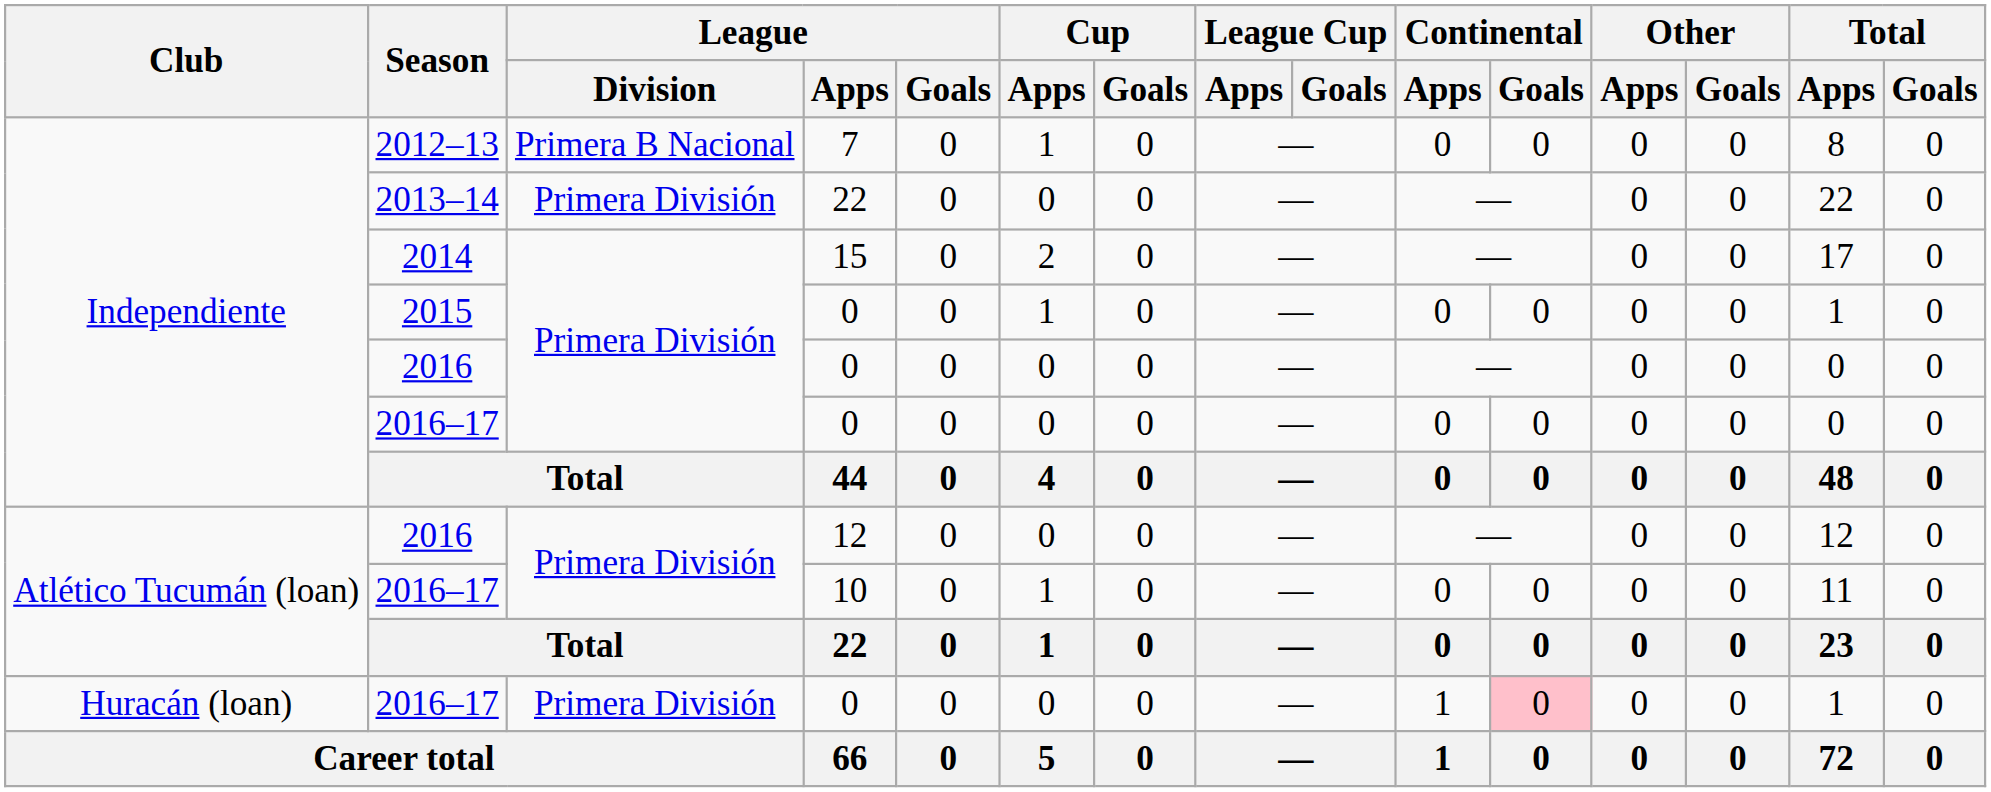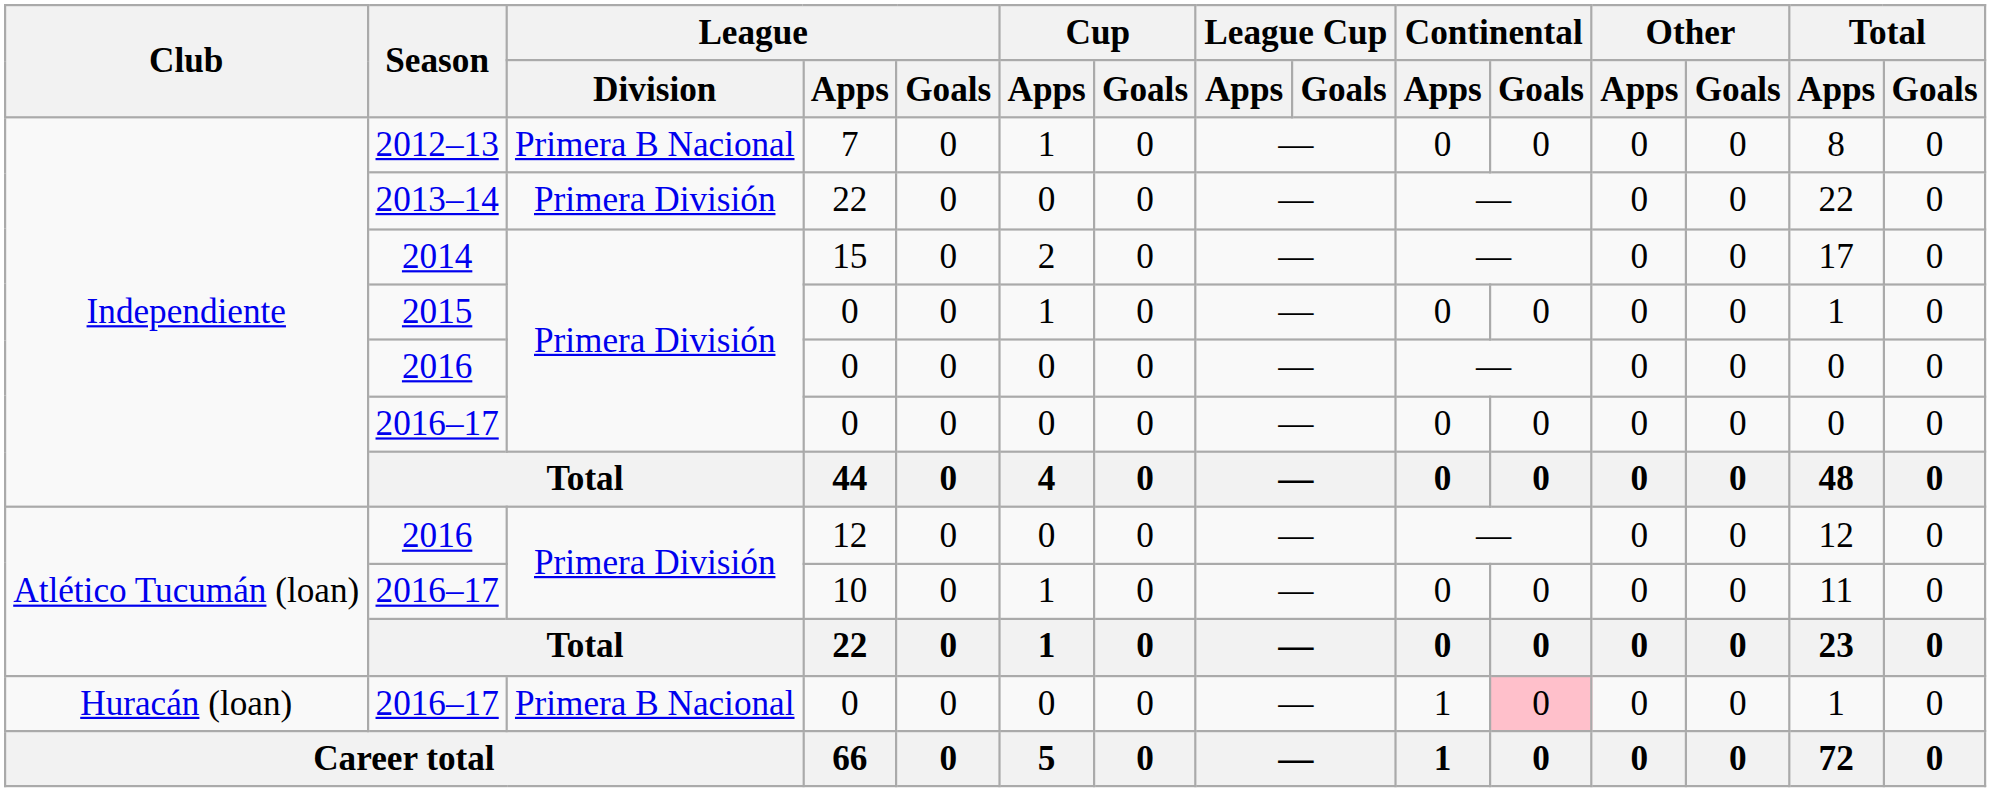Huracán (loan) / 2016–17 | League / Division: Primera División -> Primera B Nacional
